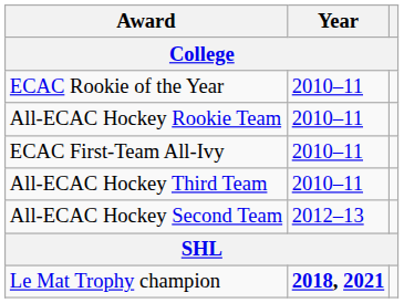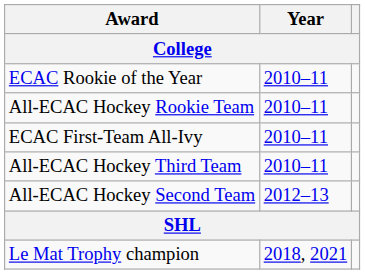Le Mat Trophy champion | Year: bold -> normal
